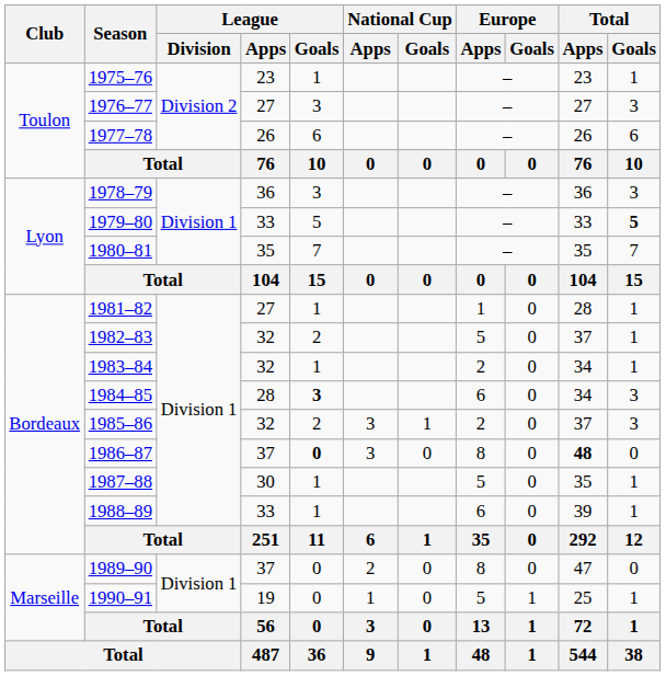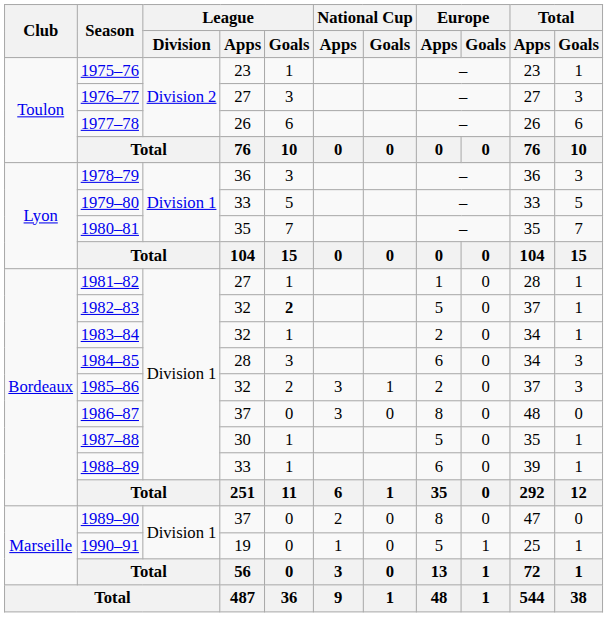1979–80 | Total / Goals: bold -> normal
1982–83 | League / Goals: normal -> bold
1984–85 | League / Goals: bold -> normal
1986–87 | League / Goals: bold -> normal
1986–87 | Total / Apps: bold -> normal
